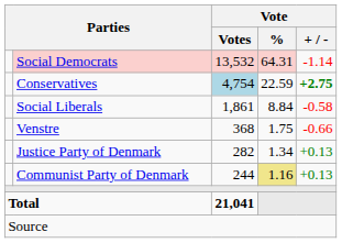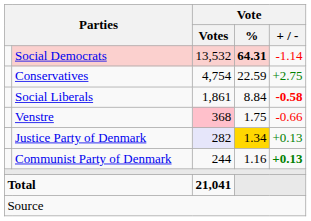Social Democrats | Vote / %: normal -> bold
Conservatives | Vote / Votes: lightblue background -> no background
Conservatives | Vote / + / -: bold -> normal
Social Liberals | Vote / + / -: normal -> bold
Venstre | Vote / Votes: no background -> pink background
Justice Party of Denmark | Vote / Votes: no background -> lavender background
Justice Party of Denmark | Vote / %: no background -> gold background
Communist Party of Denmark | Vote / %: khaki background -> no background
Communist Party of Denmark | Vote / + / -: normal -> bold
